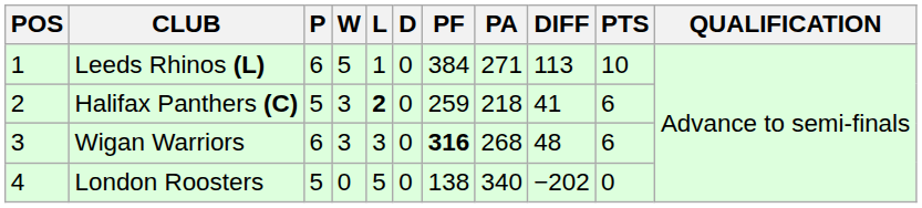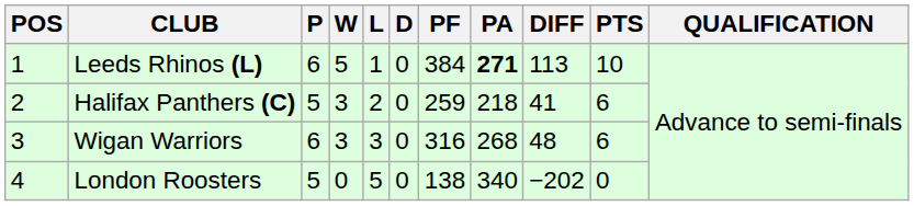Leeds Rhinos (L) | PA: normal -> bold
Halifax Panthers (C) | L: bold -> normal
Wigan Warriors | PF: bold -> normal
